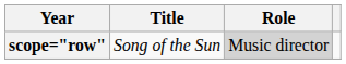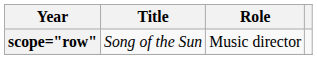scope="row" | Role: lightgrey background -> no background
